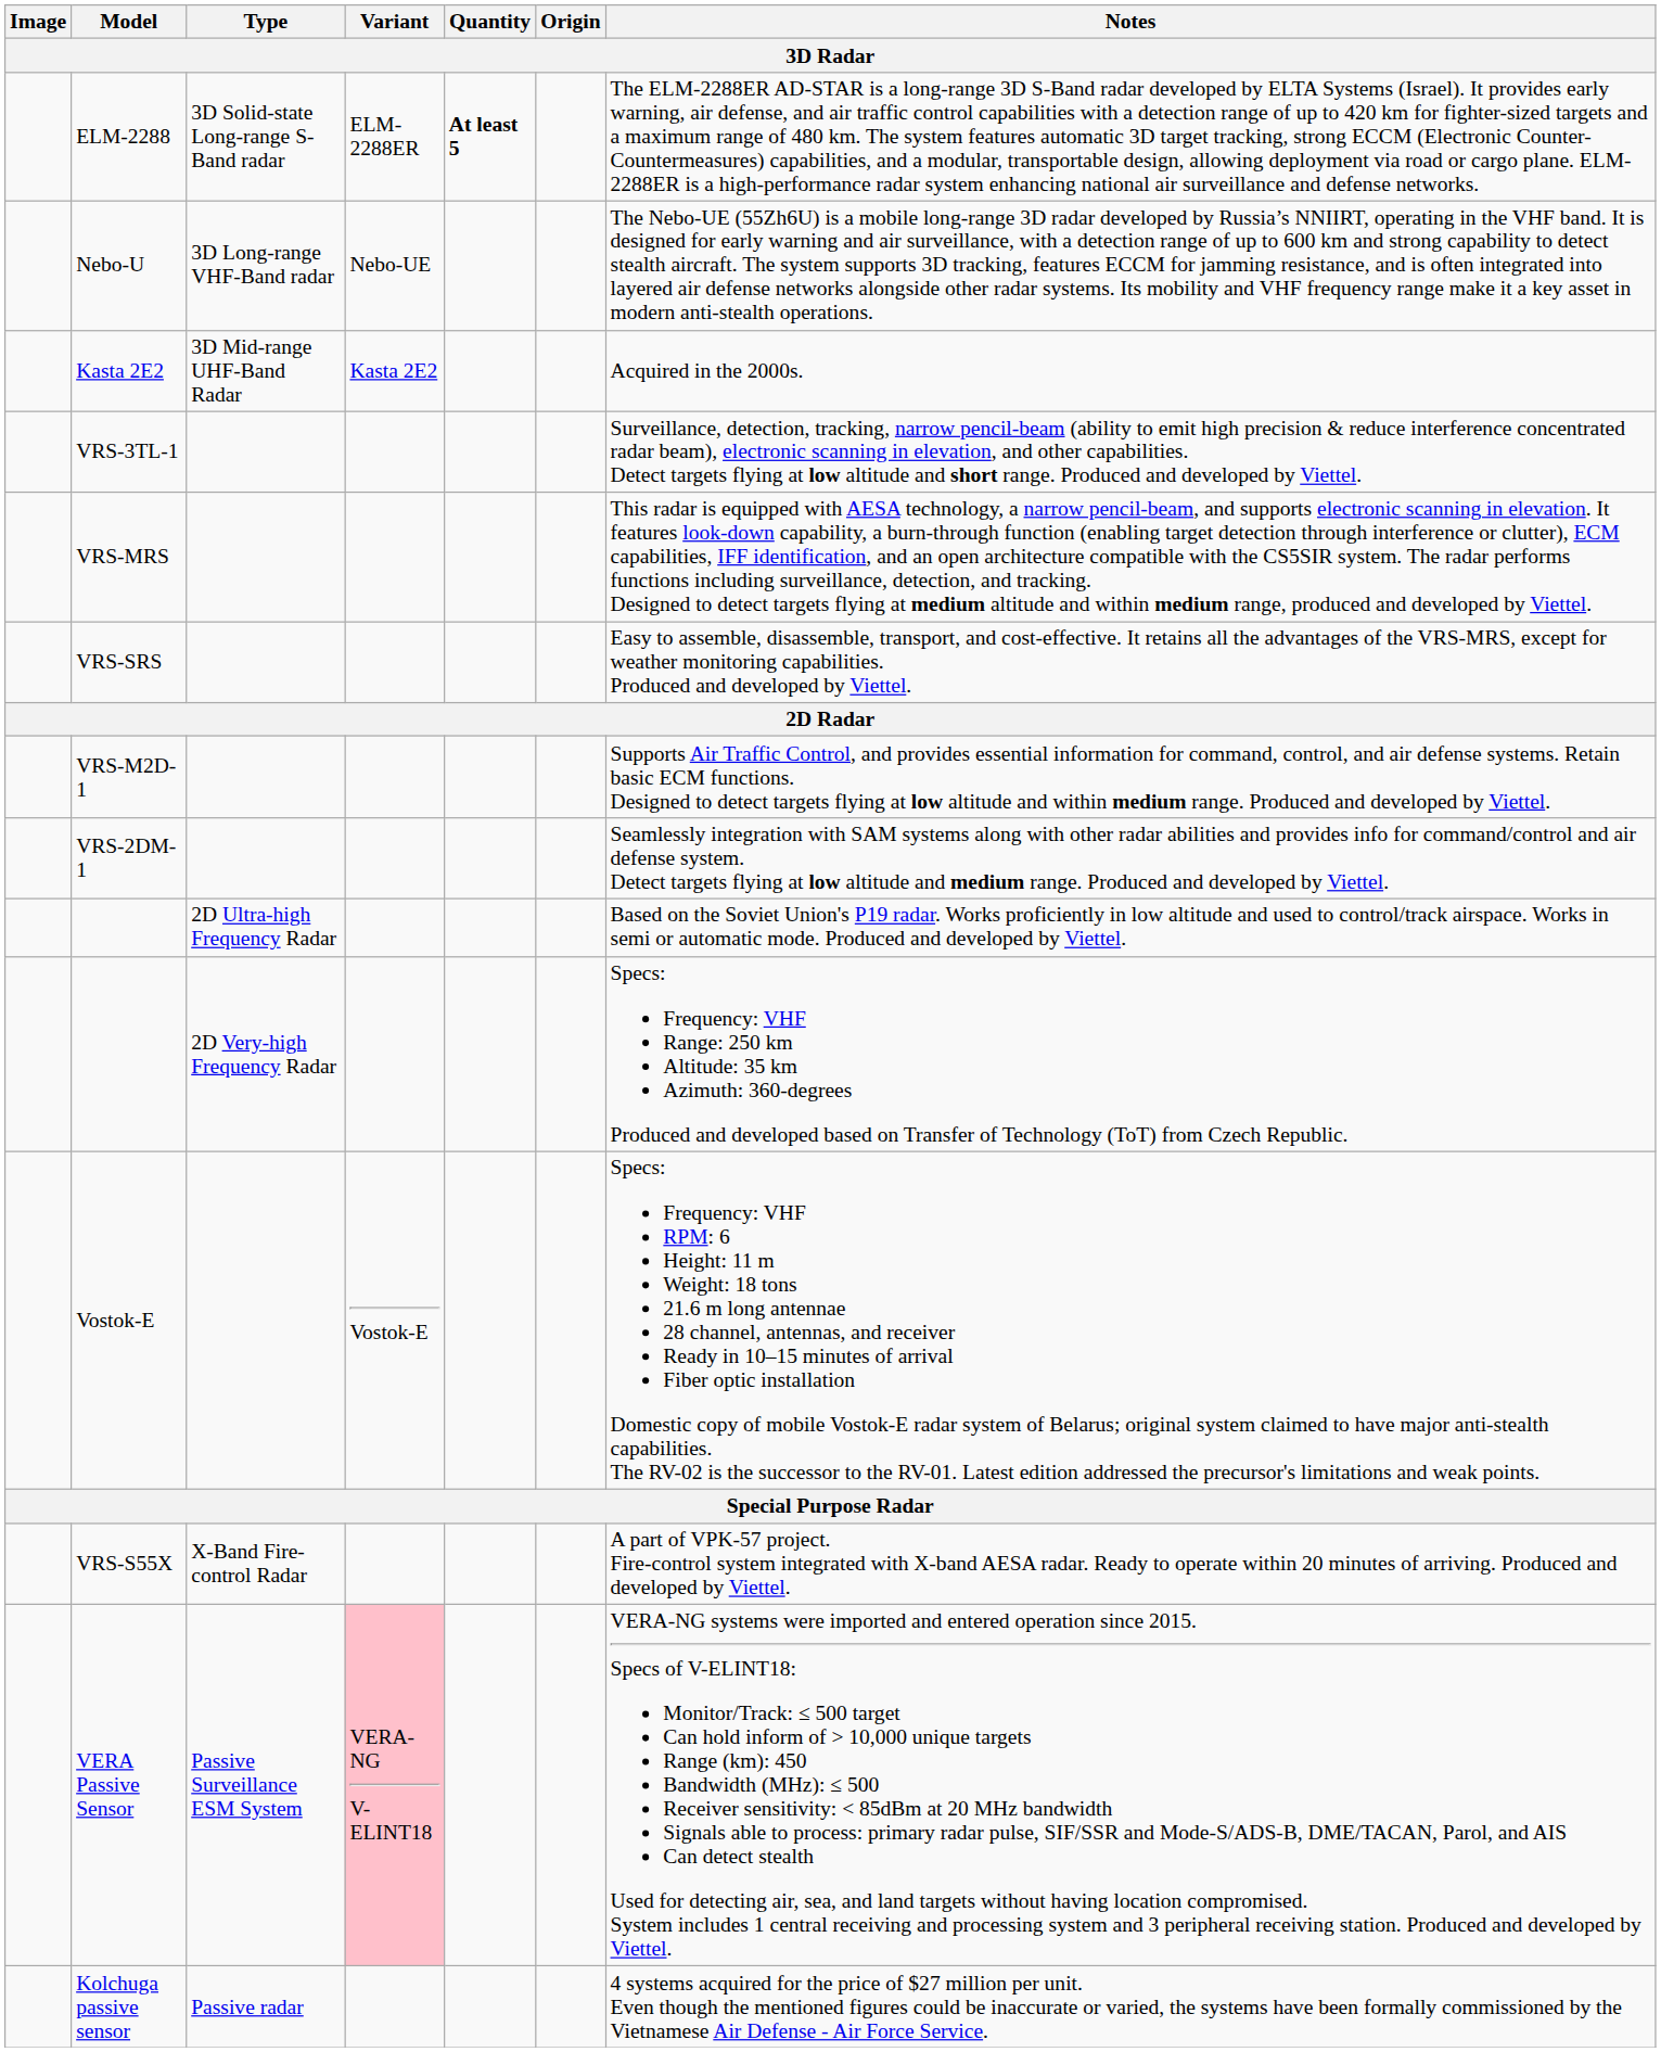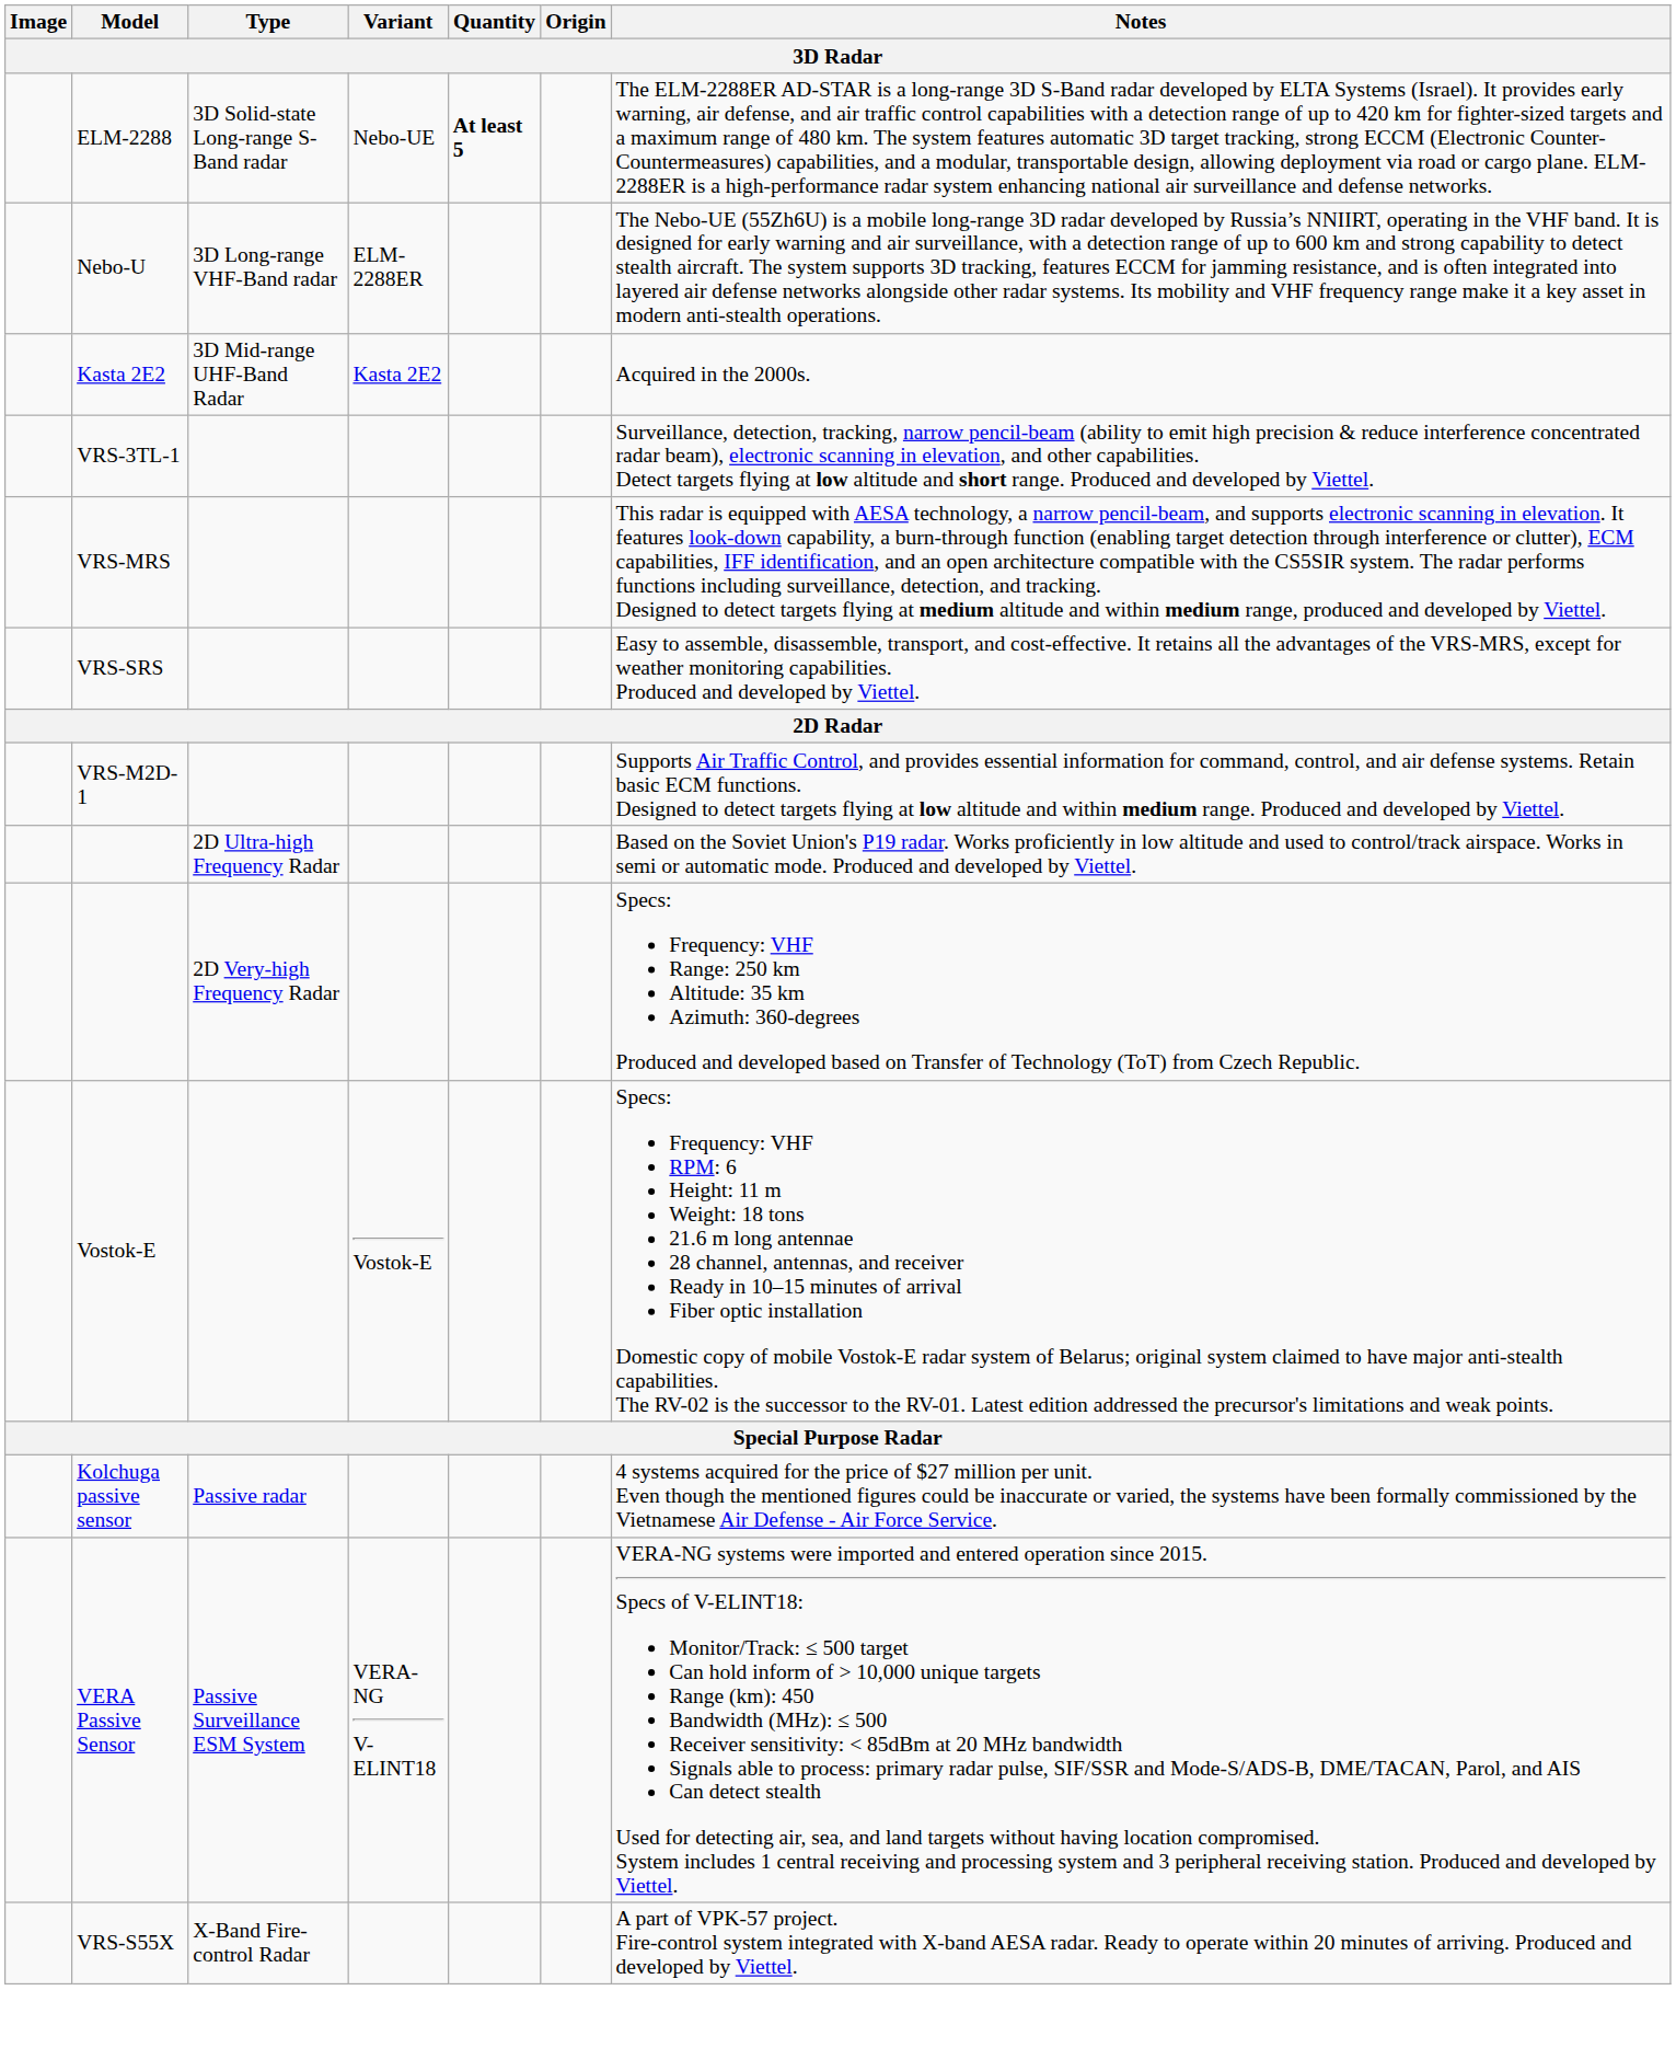ELM-2288 | Variant: ELM-2288ER -> Nebo-UE
Nebo-U | Variant: Nebo-UE -> ELM-2288ER
- row: VRS-2DM-1 | Seamlessly integration with SAM systems along with other radar abilities and provides info for command/control and air defense system. Detect targets flying at low altitude and medium range. Produced and developed by Viettel.
rows swapped: Kolchuga passive sensor <-> VRS-S55X
VERA Passive Sensor | Variant: pink background -> no background
